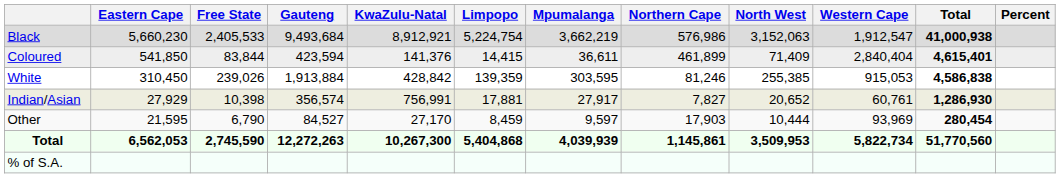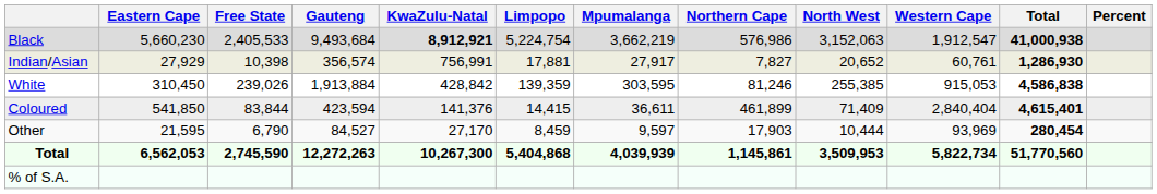Black | KwaZulu-Natal: normal -> bold
rows swapped: Coloured <-> Indian/Asian
